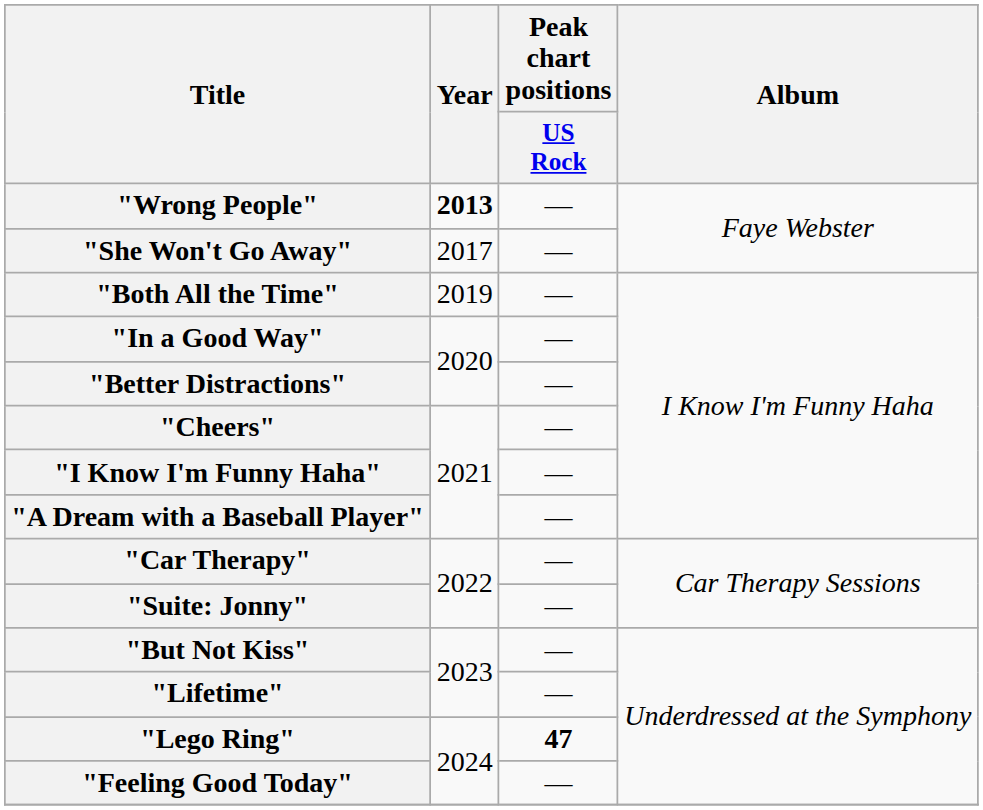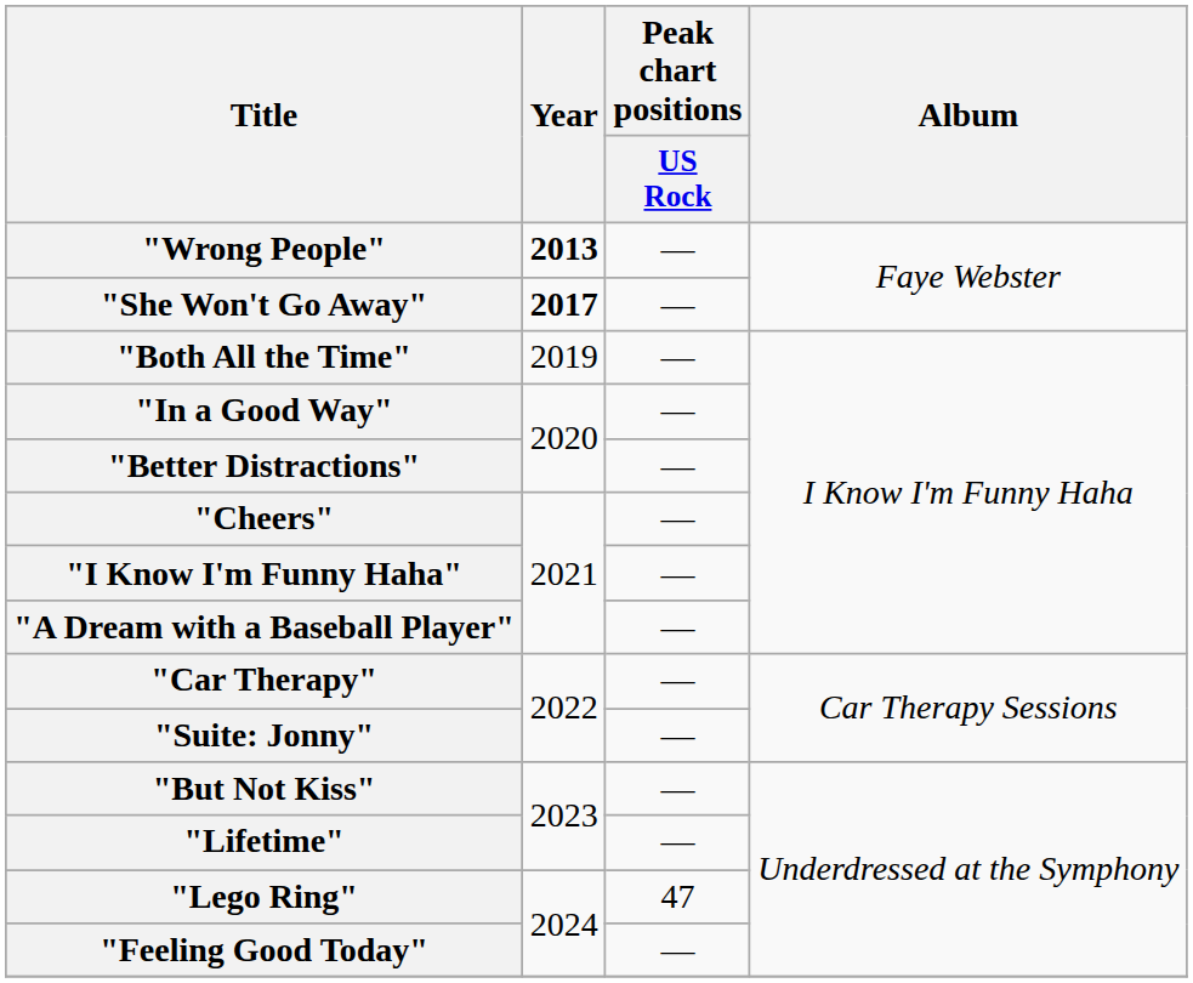"She Won't Go Away" | Year: normal -> bold
"Lego Ring" | Peak chart positions / US Rock: bold -> normal
